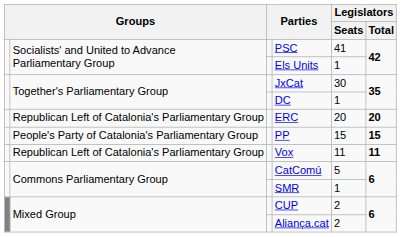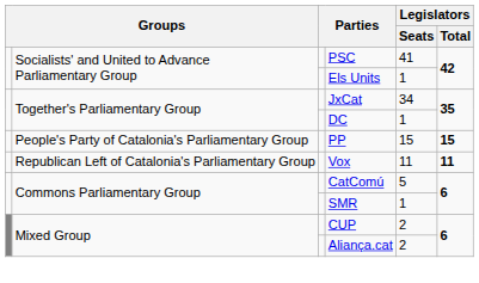JxCat | Legislators / Seats: 30 -> 34
- row: Republican Left of Catalonia's Parliamentary Group | ERC | 20 | 20
